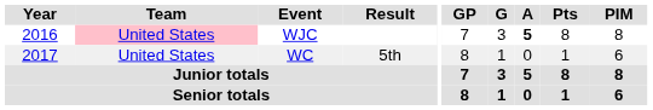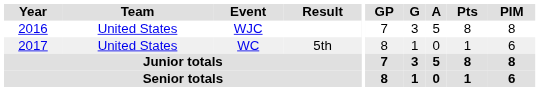WJC | Team: pink background -> no background
WJC | A: bold -> normal
